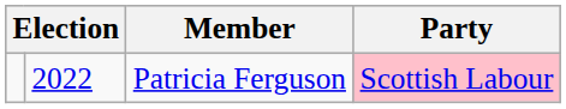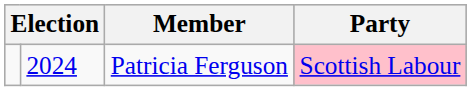Patricia Ferguson | column 2: 2022 -> 2024
